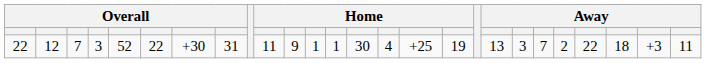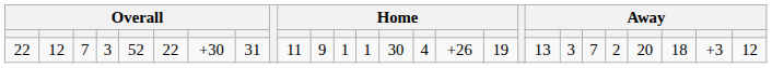row 3 | column 16: +25 -> +26
row 3 | column 23: 22 -> 20
row 3 | column 26: 11 -> 12
